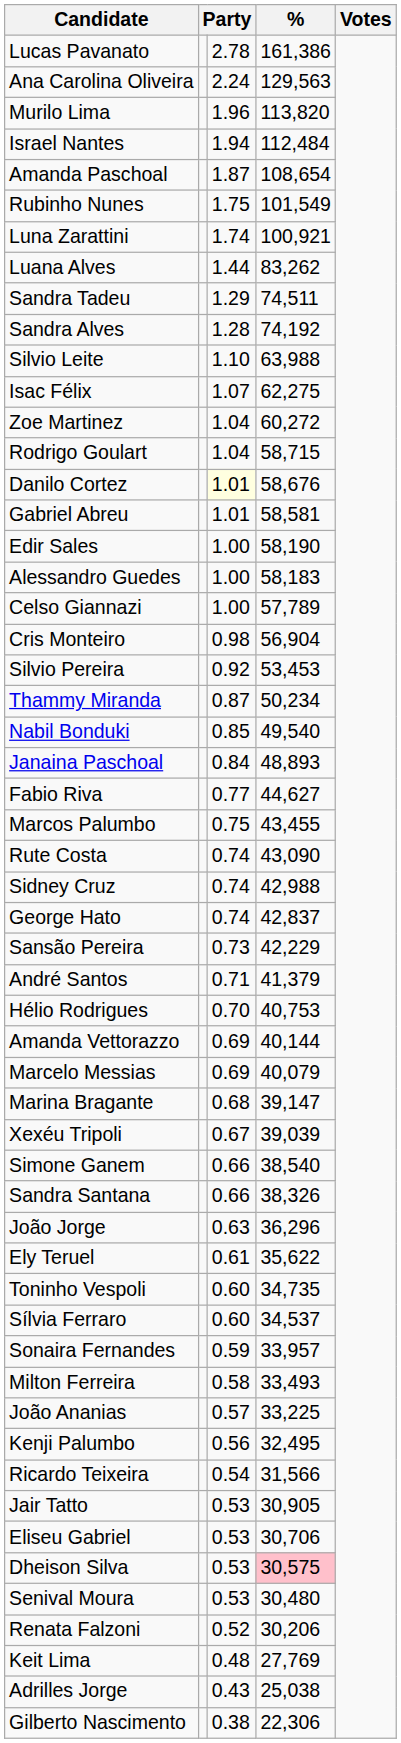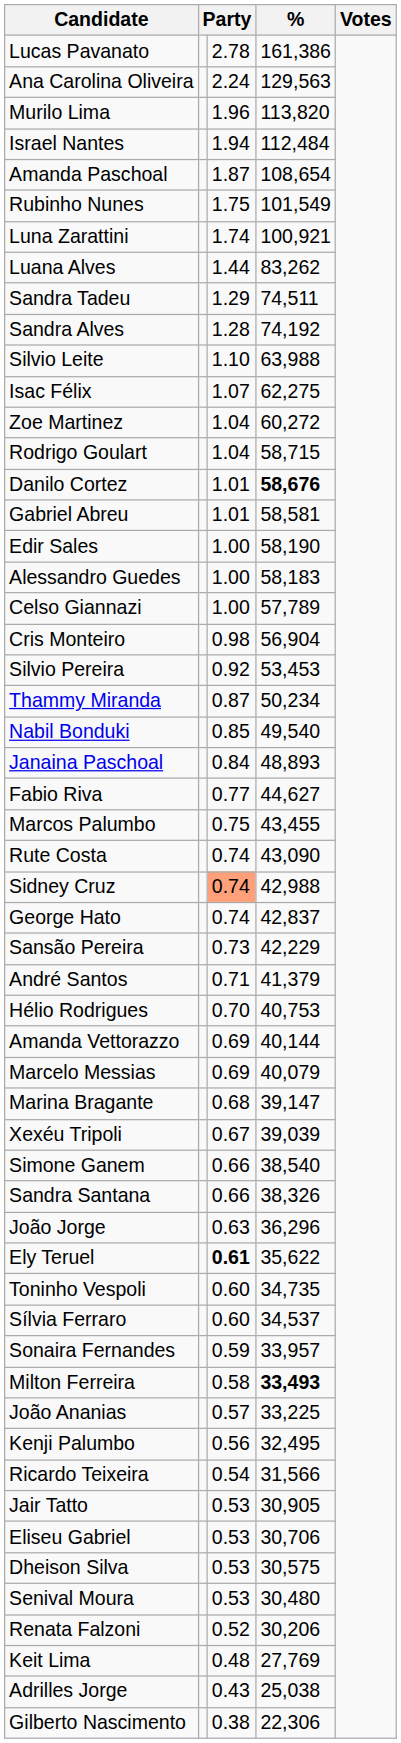Danilo Cortez | column 3: lightyellow background -> no background
Danilo Cortez | %: normal -> bold
Sidney Cruz | column 3: no background -> lightsalmon background
Ely Teruel | column 3: normal -> bold
Milton Ferreira | %: normal -> bold
Dheison Silva | %: pink background -> no background
